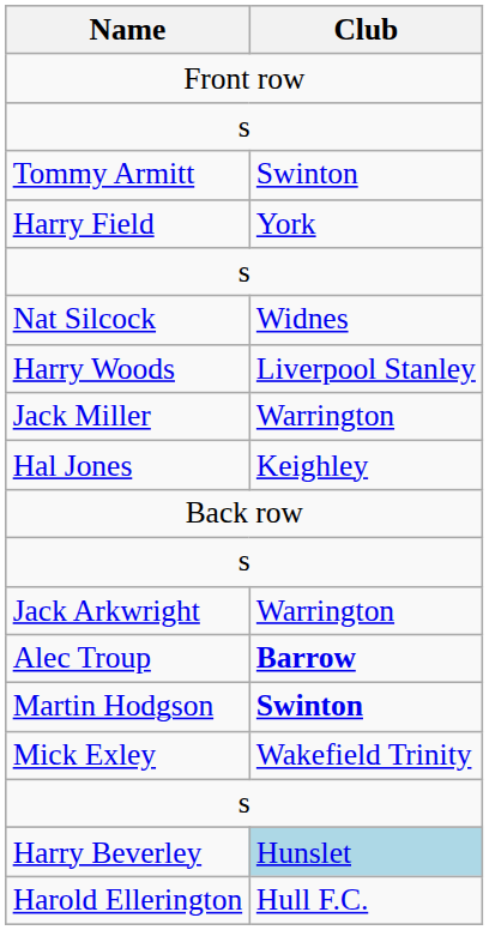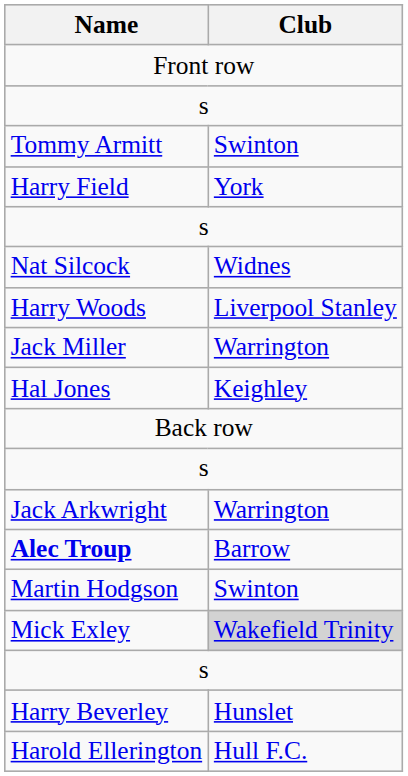Alec Troup | Name: normal -> bold
Alec Troup | Club: bold -> normal
Martin Hodgson | Club: bold -> normal
Mick Exley | Club: no background -> lightgrey background
Harry Beverley | Club: lightblue background -> no background
